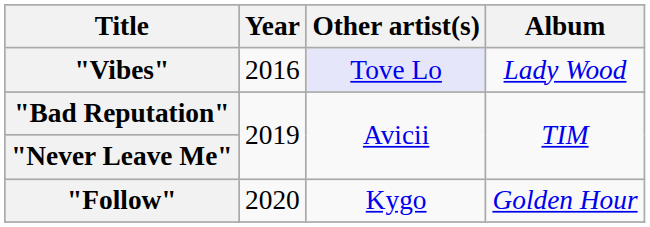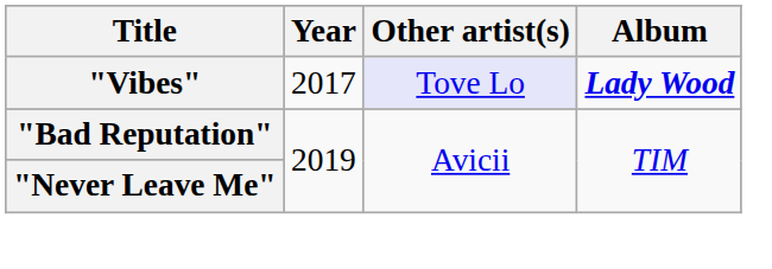"Vibes" | Year: 2016 -> 2017
"Vibes" | Album: normal -> bold
- row: "Follow" | 2020 | Kygo | Golden Hour
